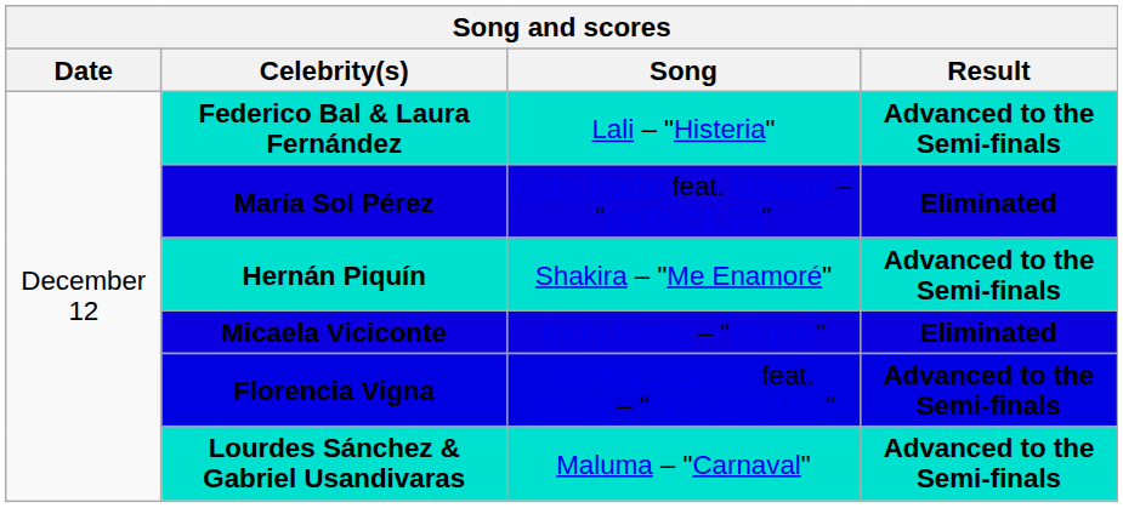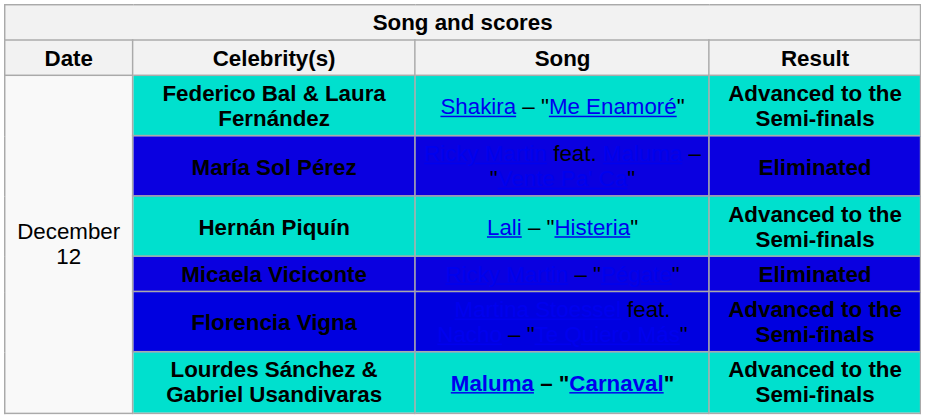Federico Bal & Laura Fernández | Song: Lali – "Histeria" -> Shakira – "Me Enamoré"
Hernán Piquín | Song: Shakira – "Me Enamoré" -> Lali – "Histeria"
Lourdes Sánchez & Gabriel Usandivaras | Song: normal -> bold
